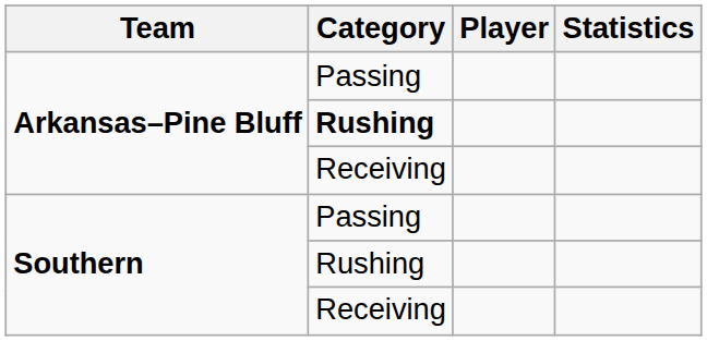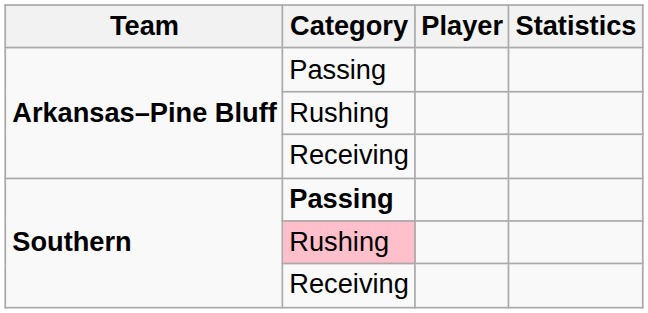Arkansas–Pine Bluff / Rushing | Category: bold -> normal
Southern / Passing | Category: normal -> bold
Southern / Rushing | Category: no background -> pink background
